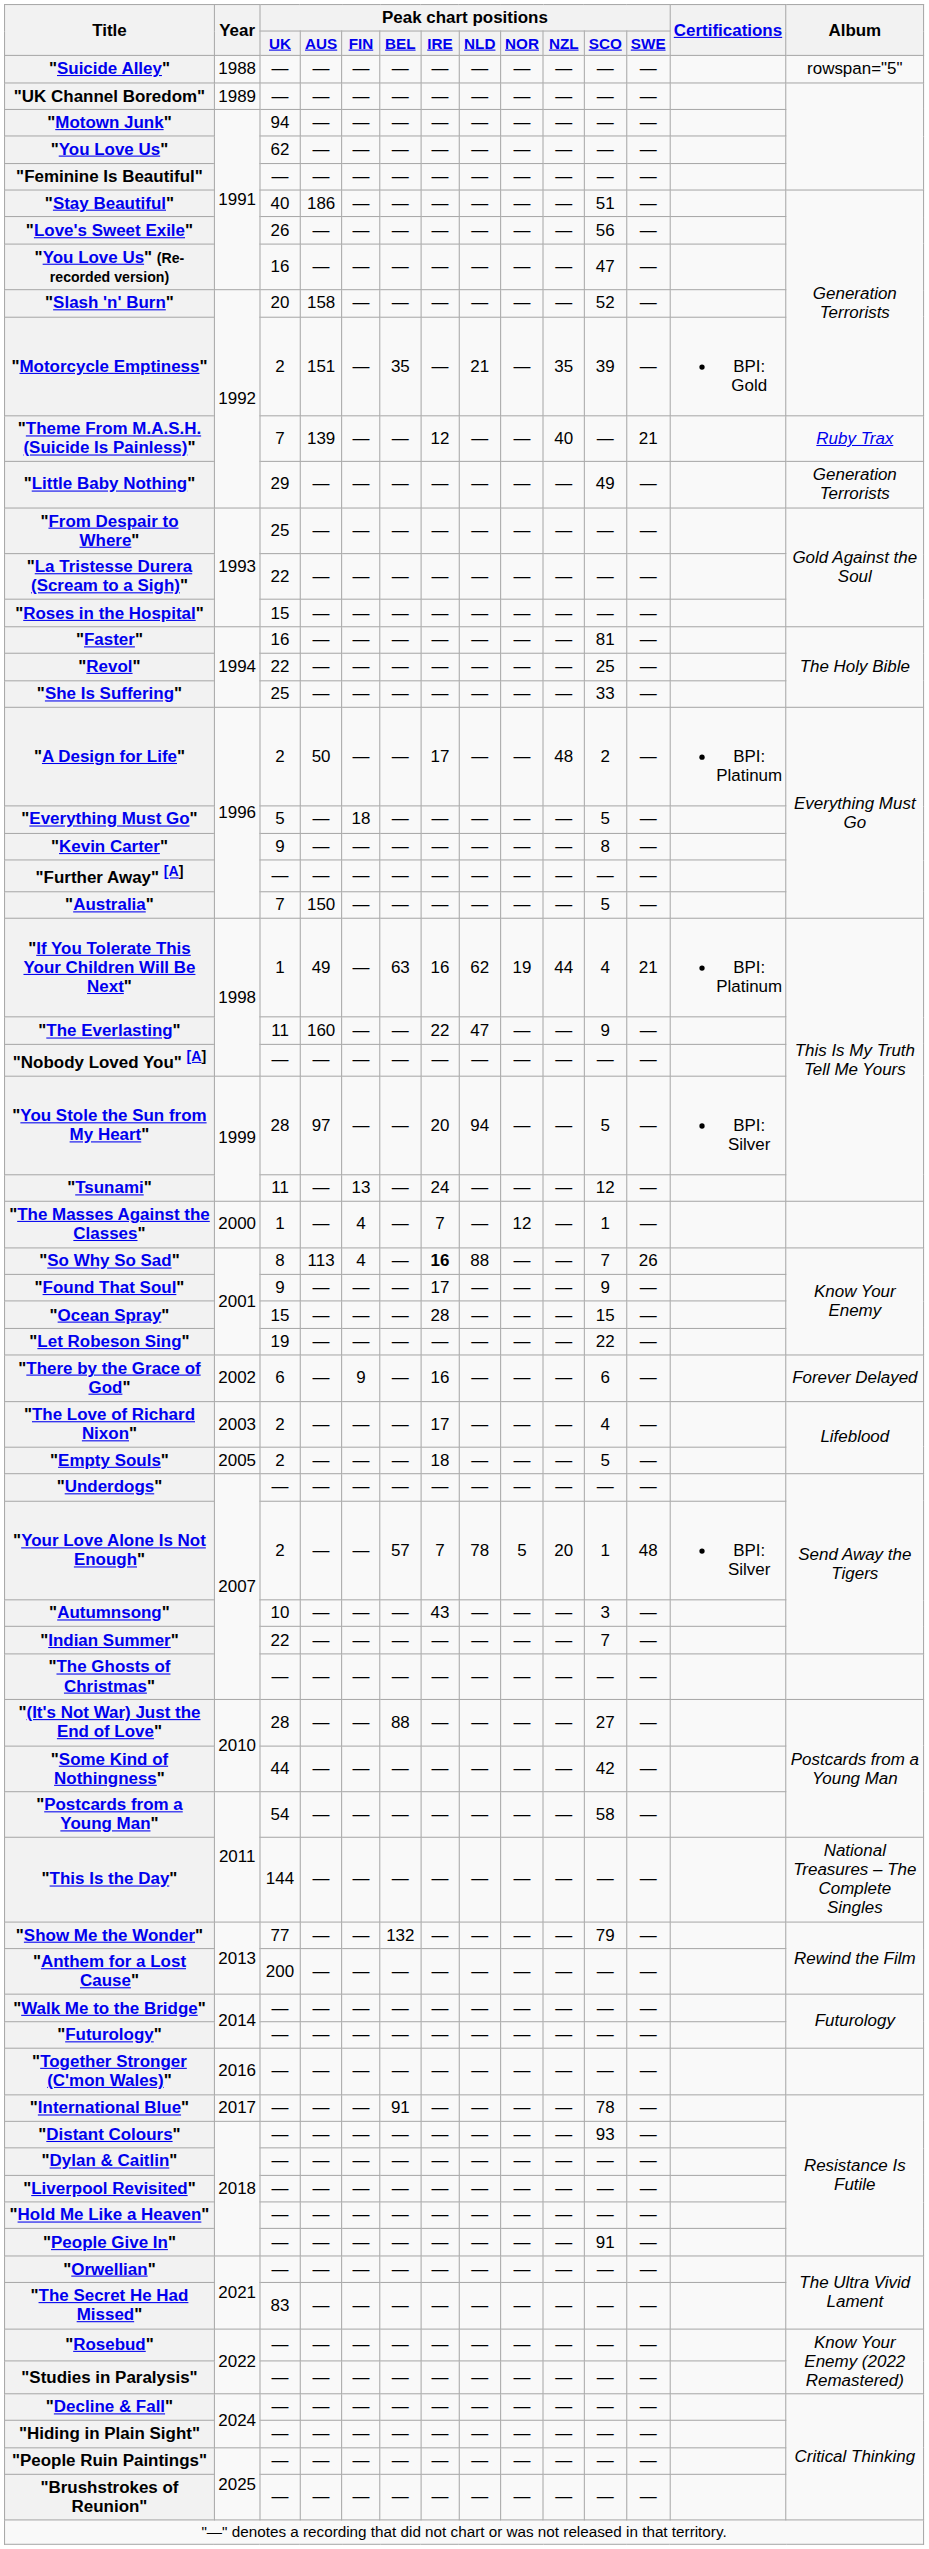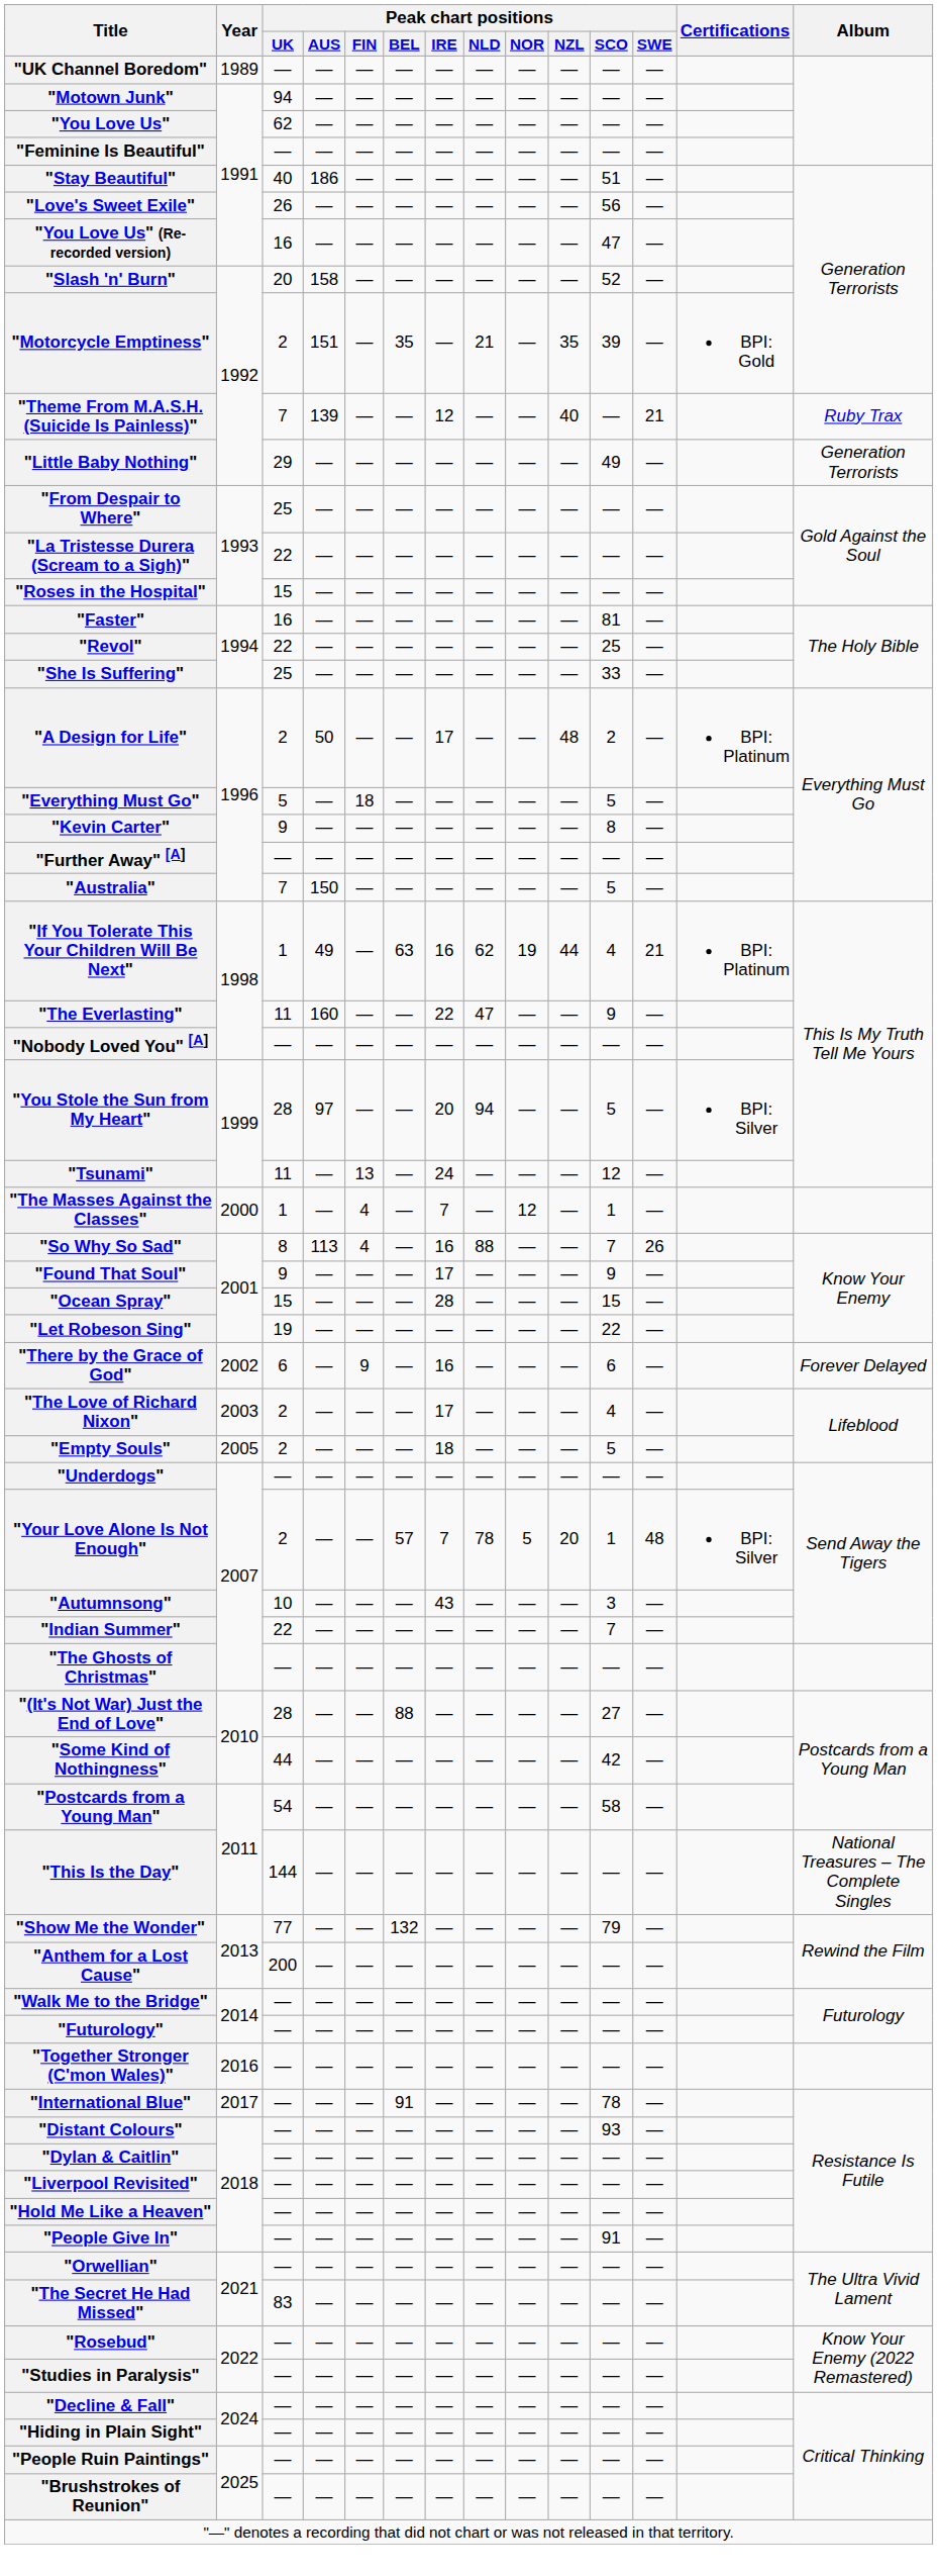- row: "Suicide Alley" | 1988 | — | — | — | — | — | — | — | — | — | — | rowspan="5"
"So Why So Sad" | Peak chart positions / IRE: bold -> normal
